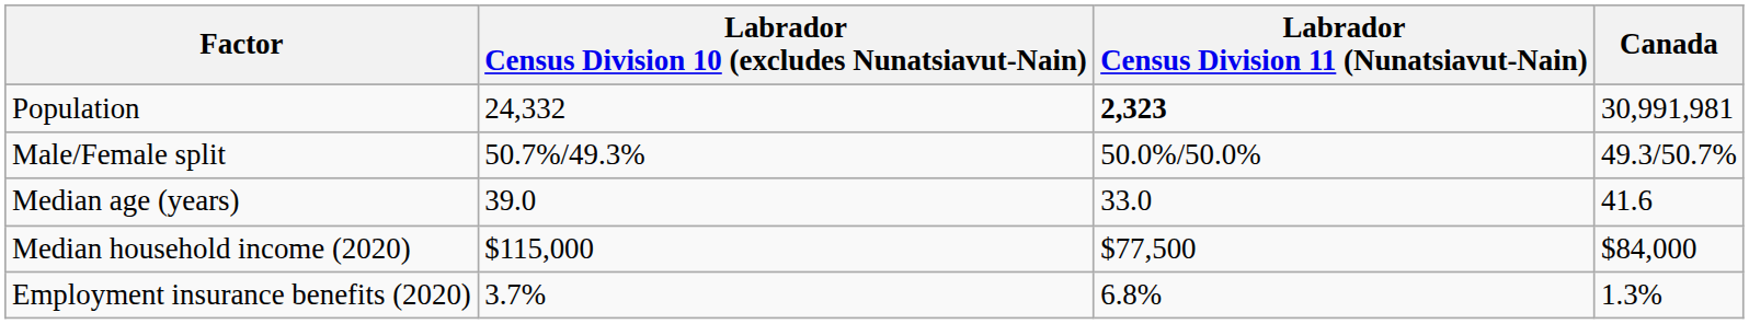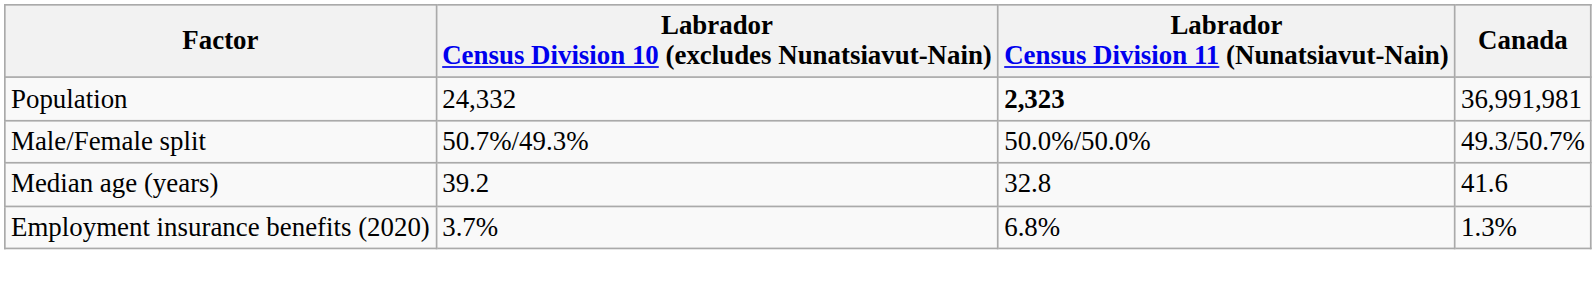Population | Canada: 30,991,981 -> 36,991,981
Median age (years) | Labrador Census Division 10 (excludes Nunatsiavut-Nain): 39.0 -> 39.2
Median age (years) | Labrador Census Division 11 (Nunatsiavut-Nain): 33.0 -> 32.8
- row: Median household income (2020) | $115,000 | $77,500 | $84,000
